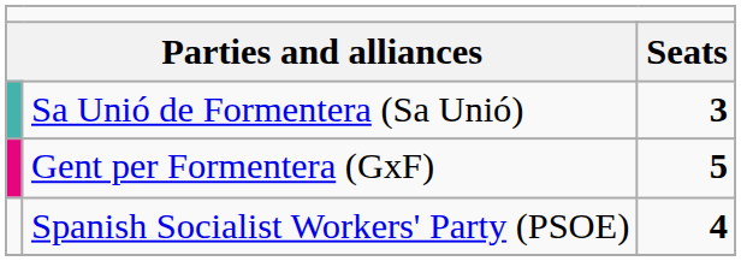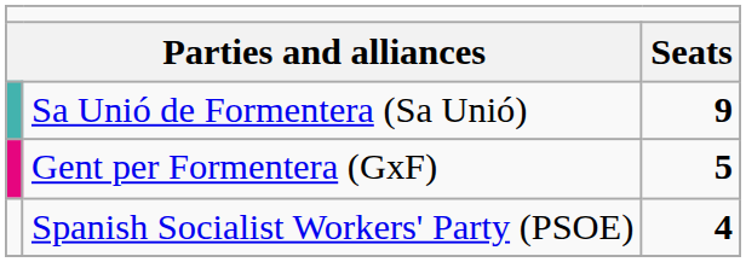Sa Unió de Formentera (Sa Unió) | column 3: 3 -> 9
